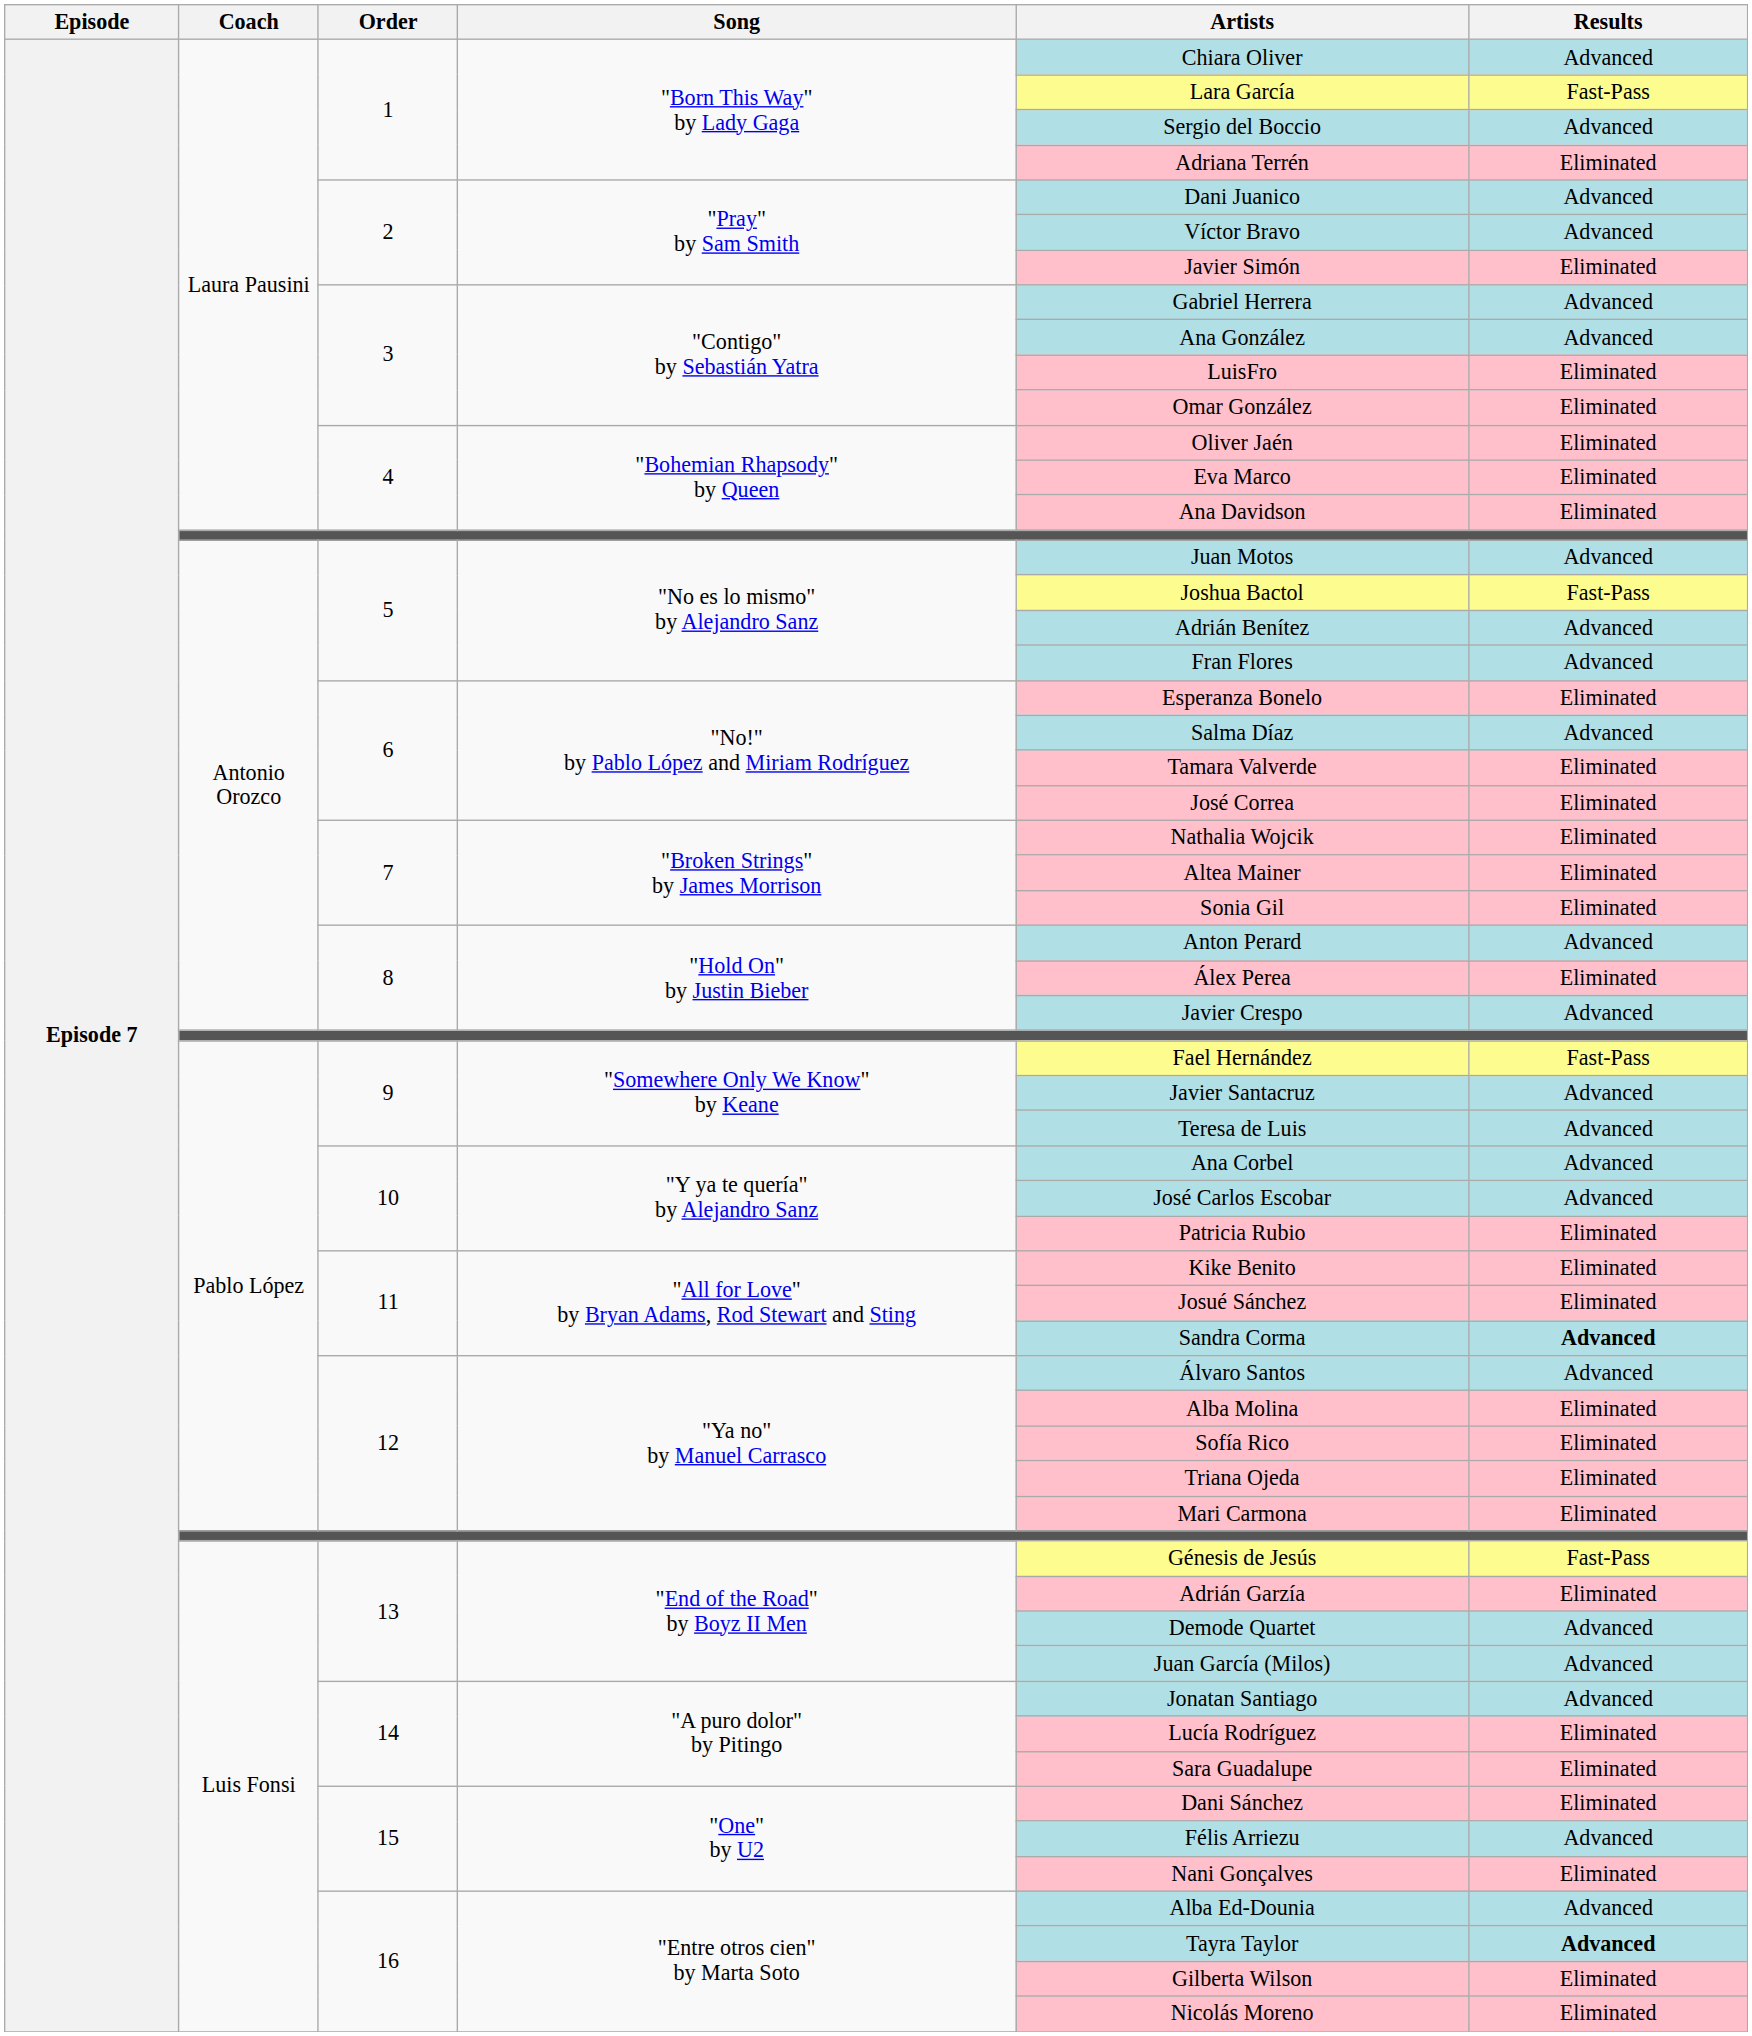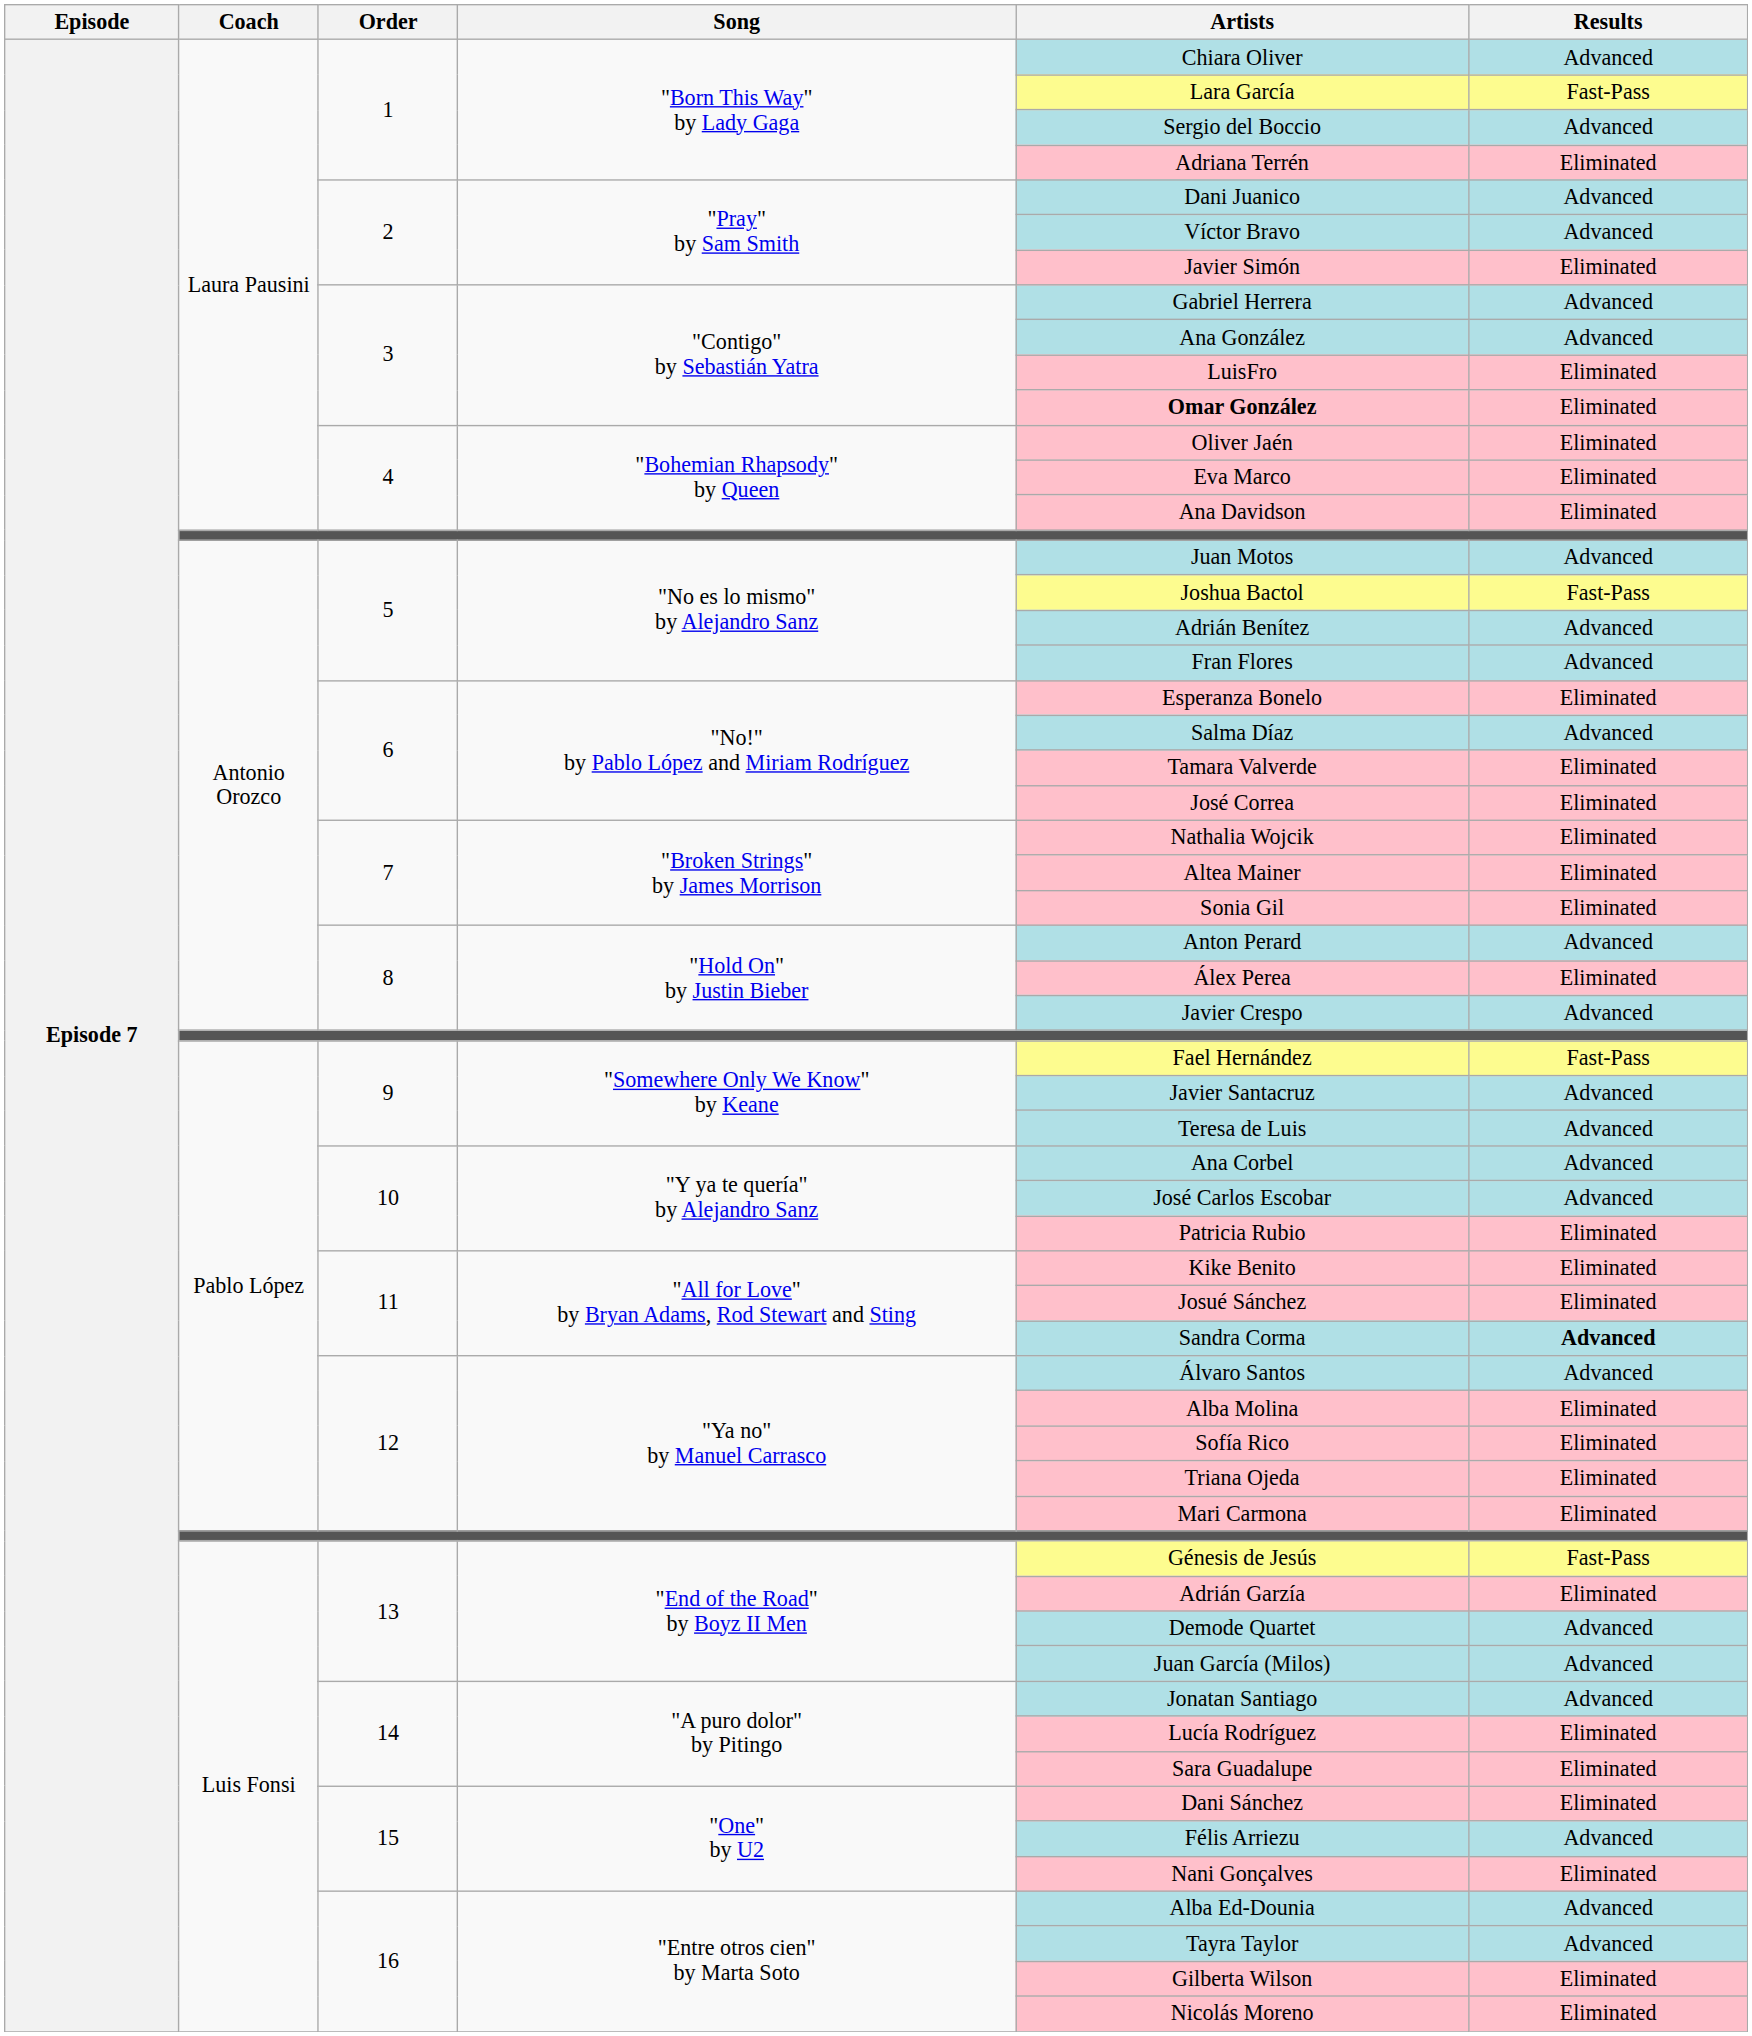row 12 | Artists: normal -> bold
row 58 | Results: bold -> normal
